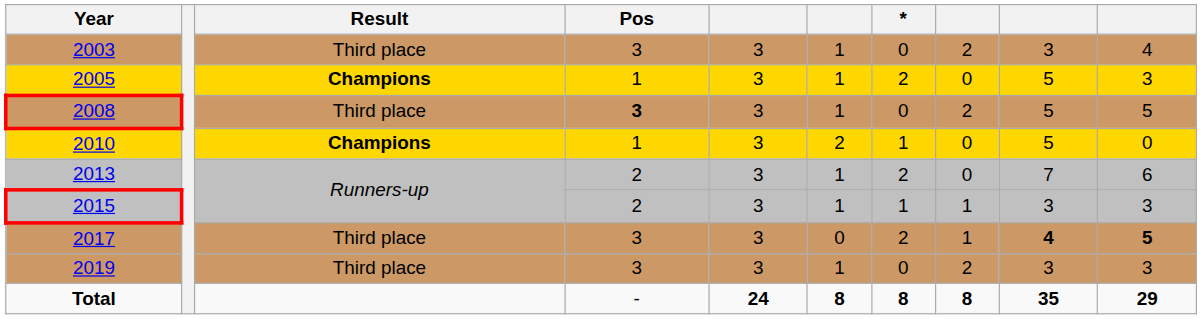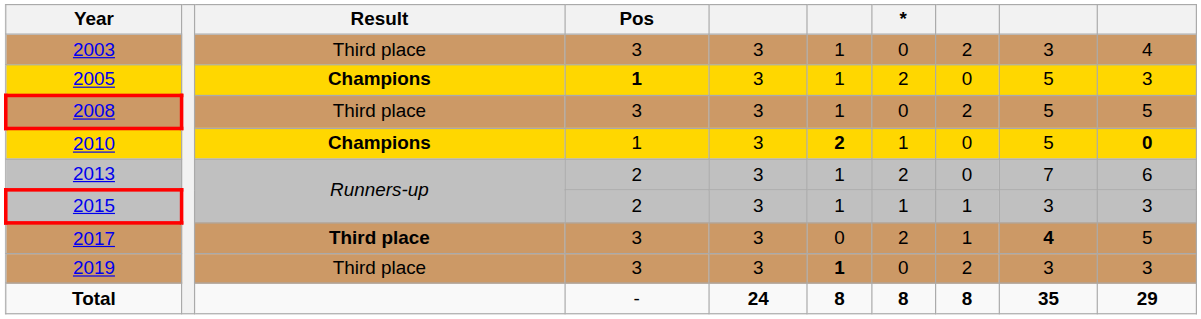2005 | Pos: normal -> bold
2008 | Pos: bold -> normal
2010 | column 6: normal -> bold
2010 | column 10: normal -> bold
2017 | Result: normal -> bold
2017 | column 10: bold -> normal
2019 | column 6: normal -> bold
